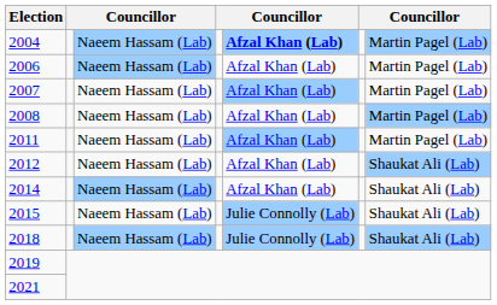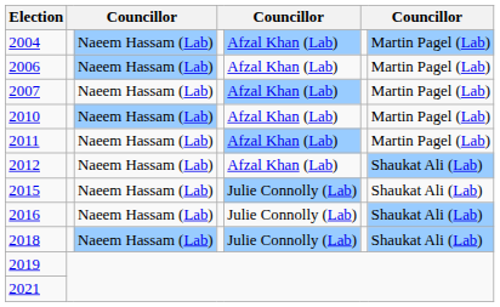2004 | column 5: bold -> normal
- row: 2008 | Naeem Hassam (Lab) | Afzal Khan (Lab) | Martin Pagel (Lab)
+ row: 2010 | Naeem Hassam (Lab) | Afzal Khan (Lab) | Martin Pagel (Lab)
- row: 2014 | Naeem Hassam (Lab) | Afzal Khan (Lab) | Shaukat Ali (Lab)
+ row: 2016 | Naeem Hassam (Lab) | Julie Connolly (Lab) | Shaukat Ali (Lab)
